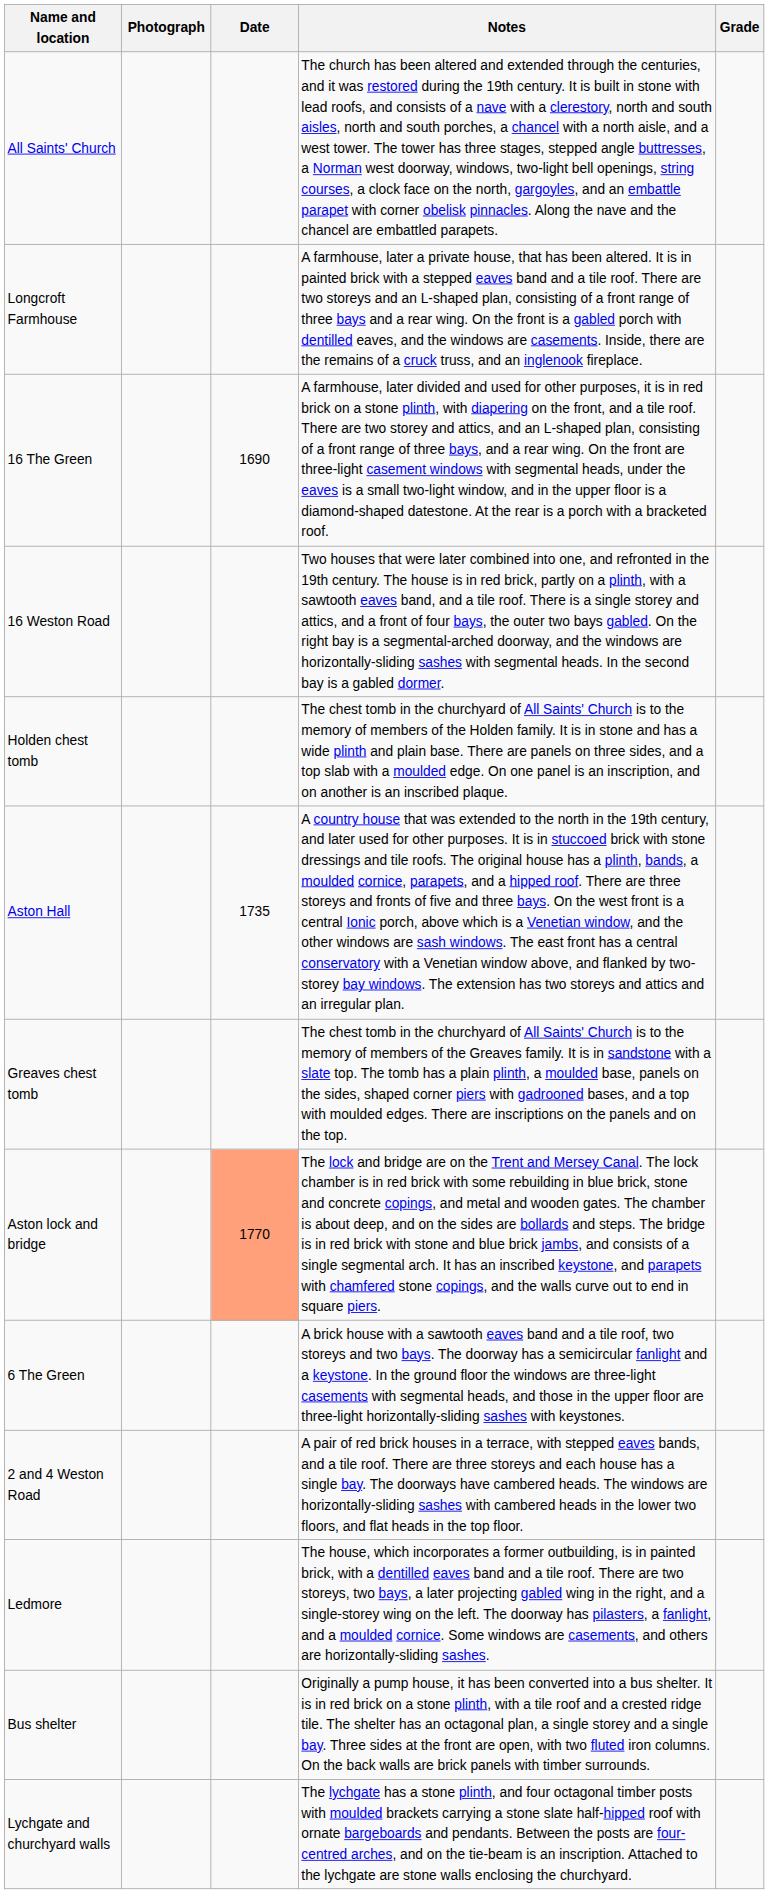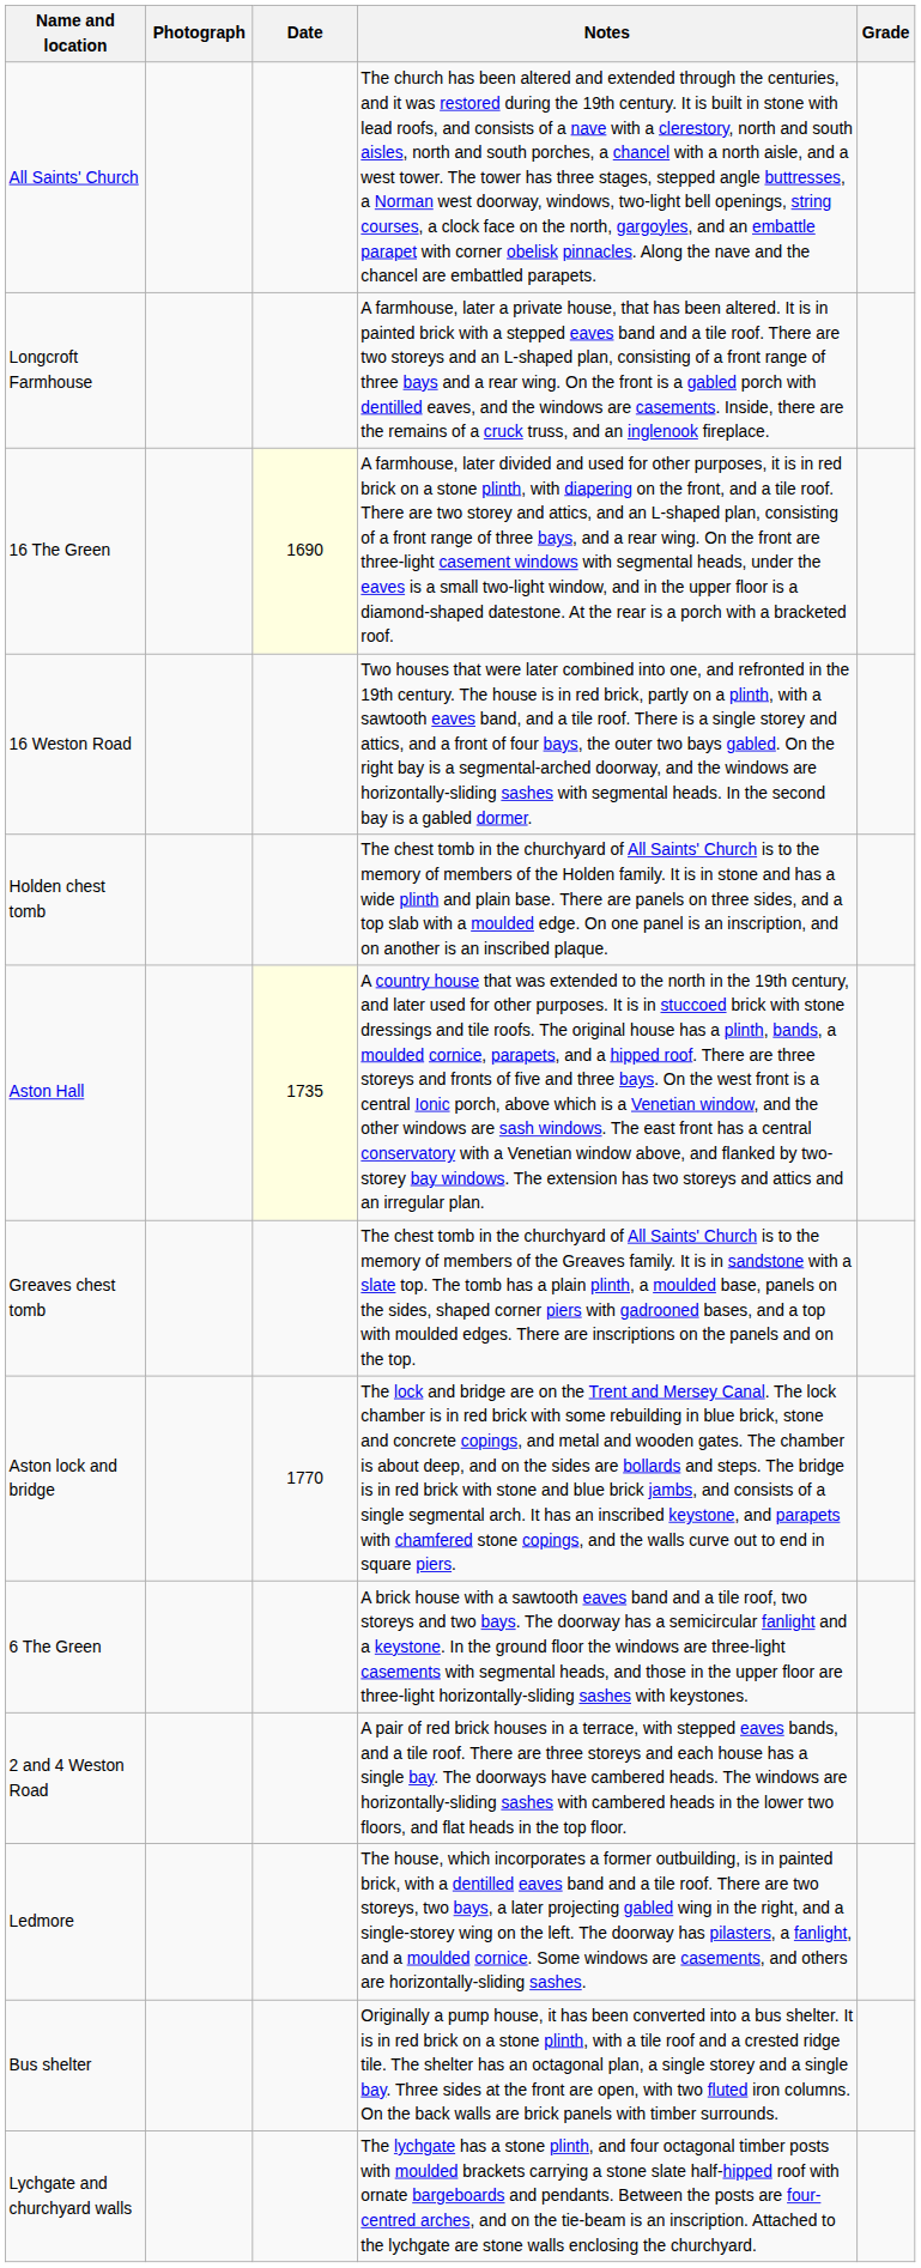16 The Green | Date: no background -> lightyellow background
Aston Hall | Date: no background -> lightyellow background
Aston lock and bridge | Date: lightsalmon background -> no background
